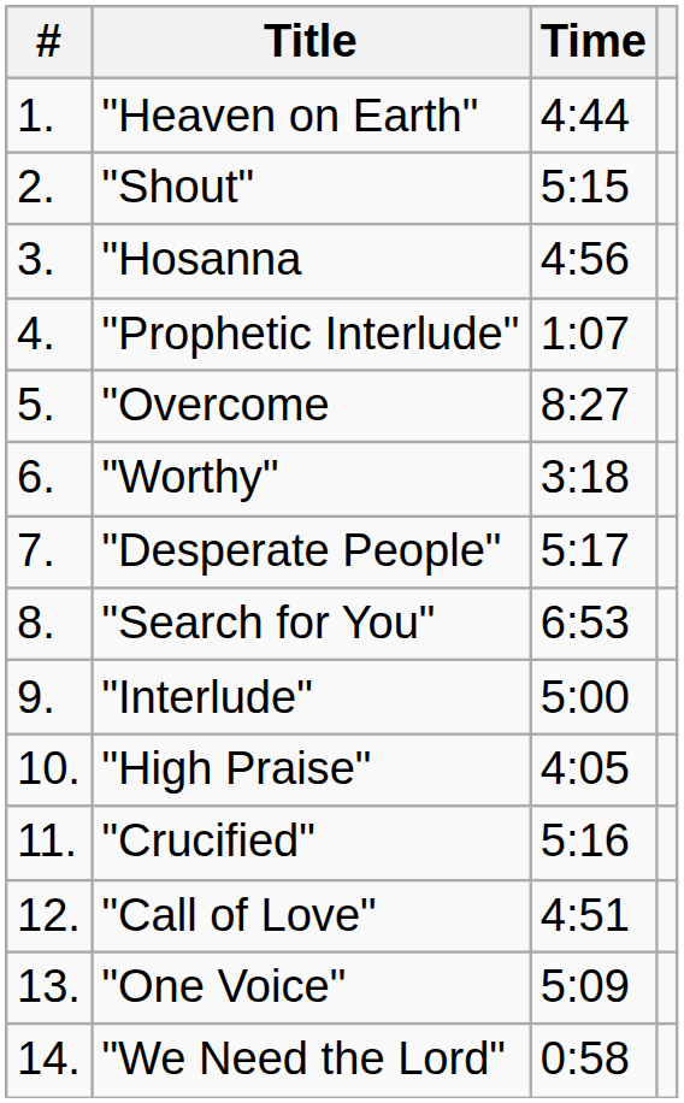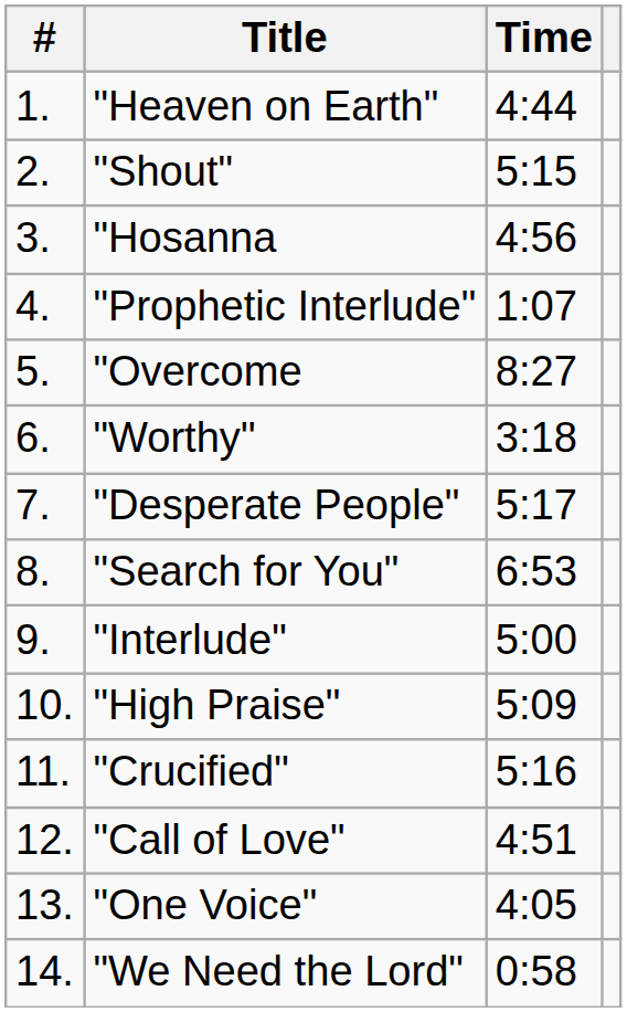"High Praise" | Time: 4:05 -> 5:09
"One Voice" | Time: 5:09 -> 4:05
